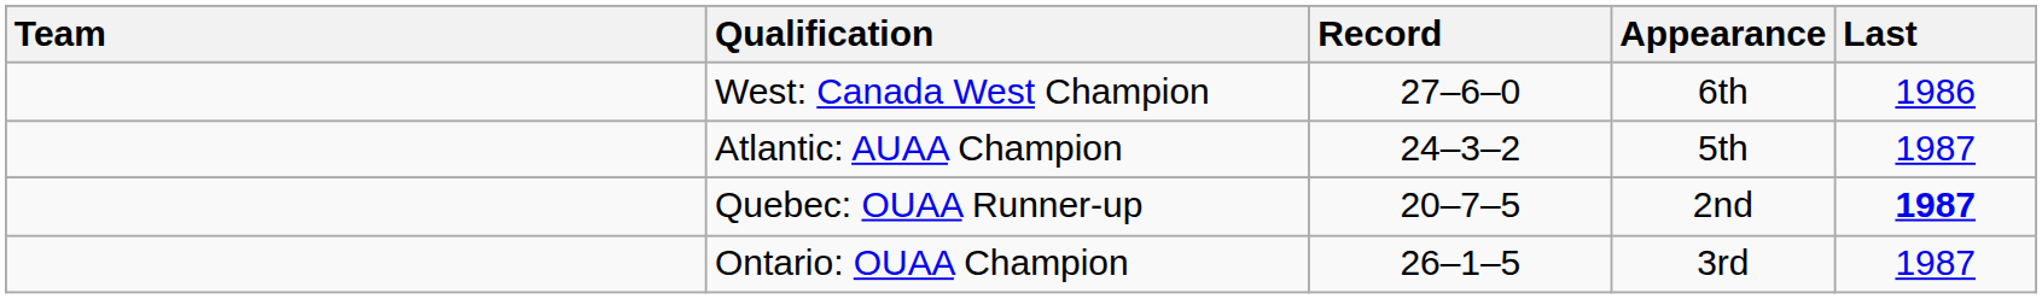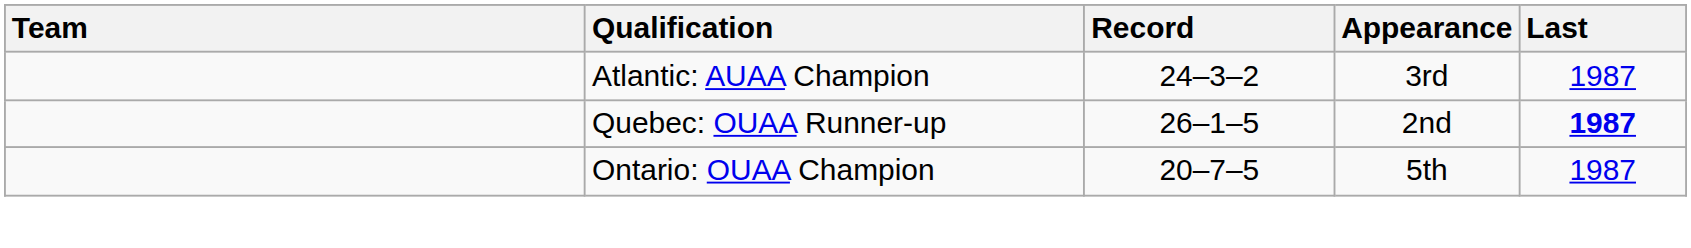- row: West: Canada West Champion | 27–6–0 | 6th | 1986
Atlantic: AUAA Champion | Appearance: 5th -> 3rd
Quebec: OUAA Runner-up | Record: 20–7–5 -> 26–1–5
Ontario: OUAA Champion | Record: 26–1–5 -> 20–7–5
Ontario: OUAA Champion | Appearance: 3rd -> 5th
